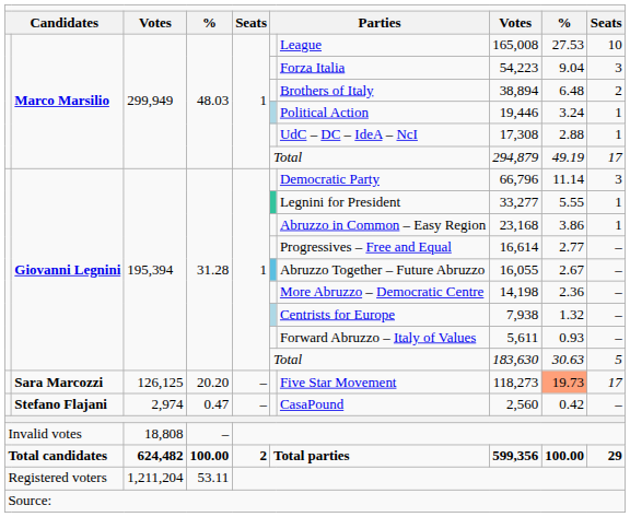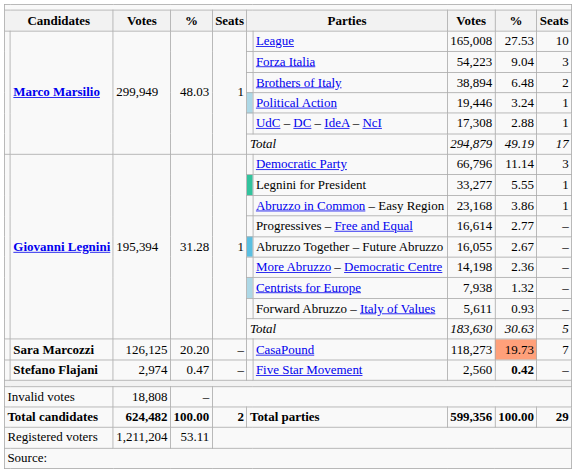Sara Marcozzi | column 7: Five Star Movement -> CasaPound
Sara Marcozzi | column 10: 17 -> 7
Stefano Flajani | column 7: CasaPound -> Five Star Movement
Stefano Flajani | column 9: normal -> bold
